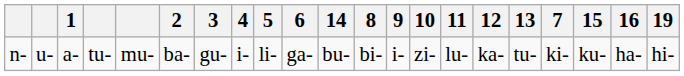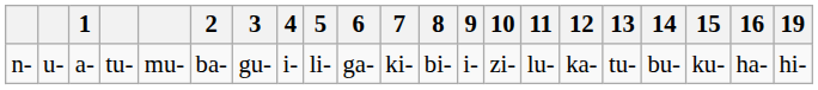columns swapped: 7 <-> 14
